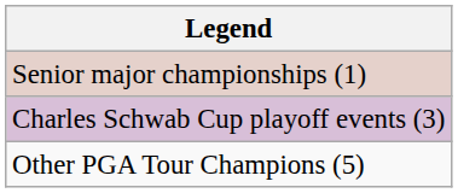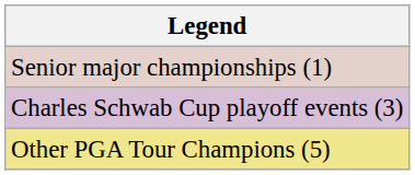row 4 | column 1: no background -> khaki background
